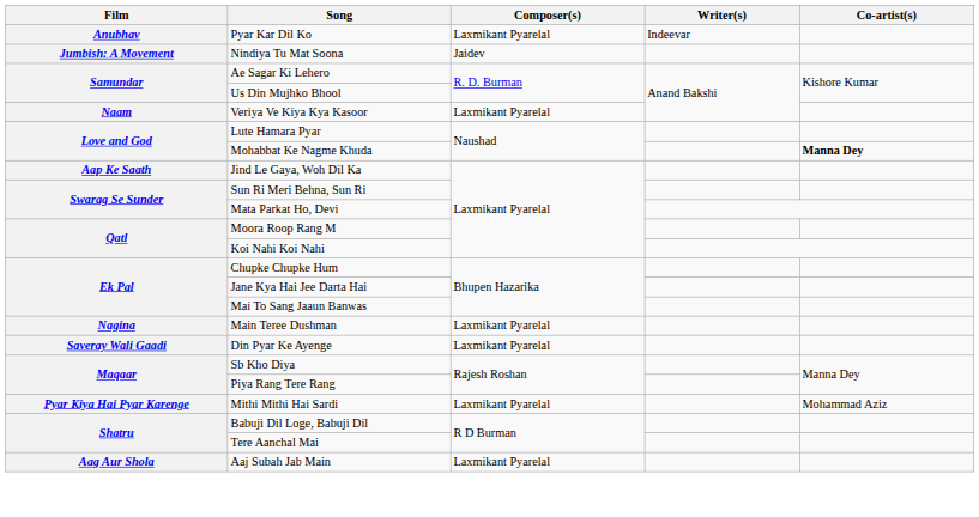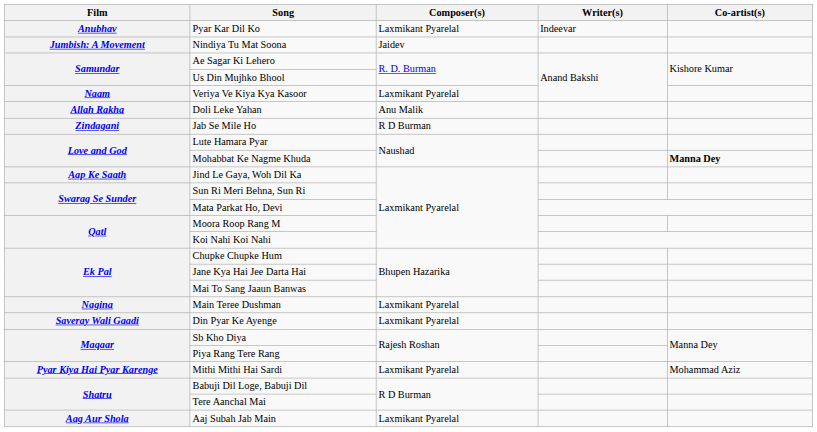+ row: Allah Rakha | Doli Leke Yahan | Anu Malik
+ row: Zindagani | Jab Se Mile Ho | R D Burman
